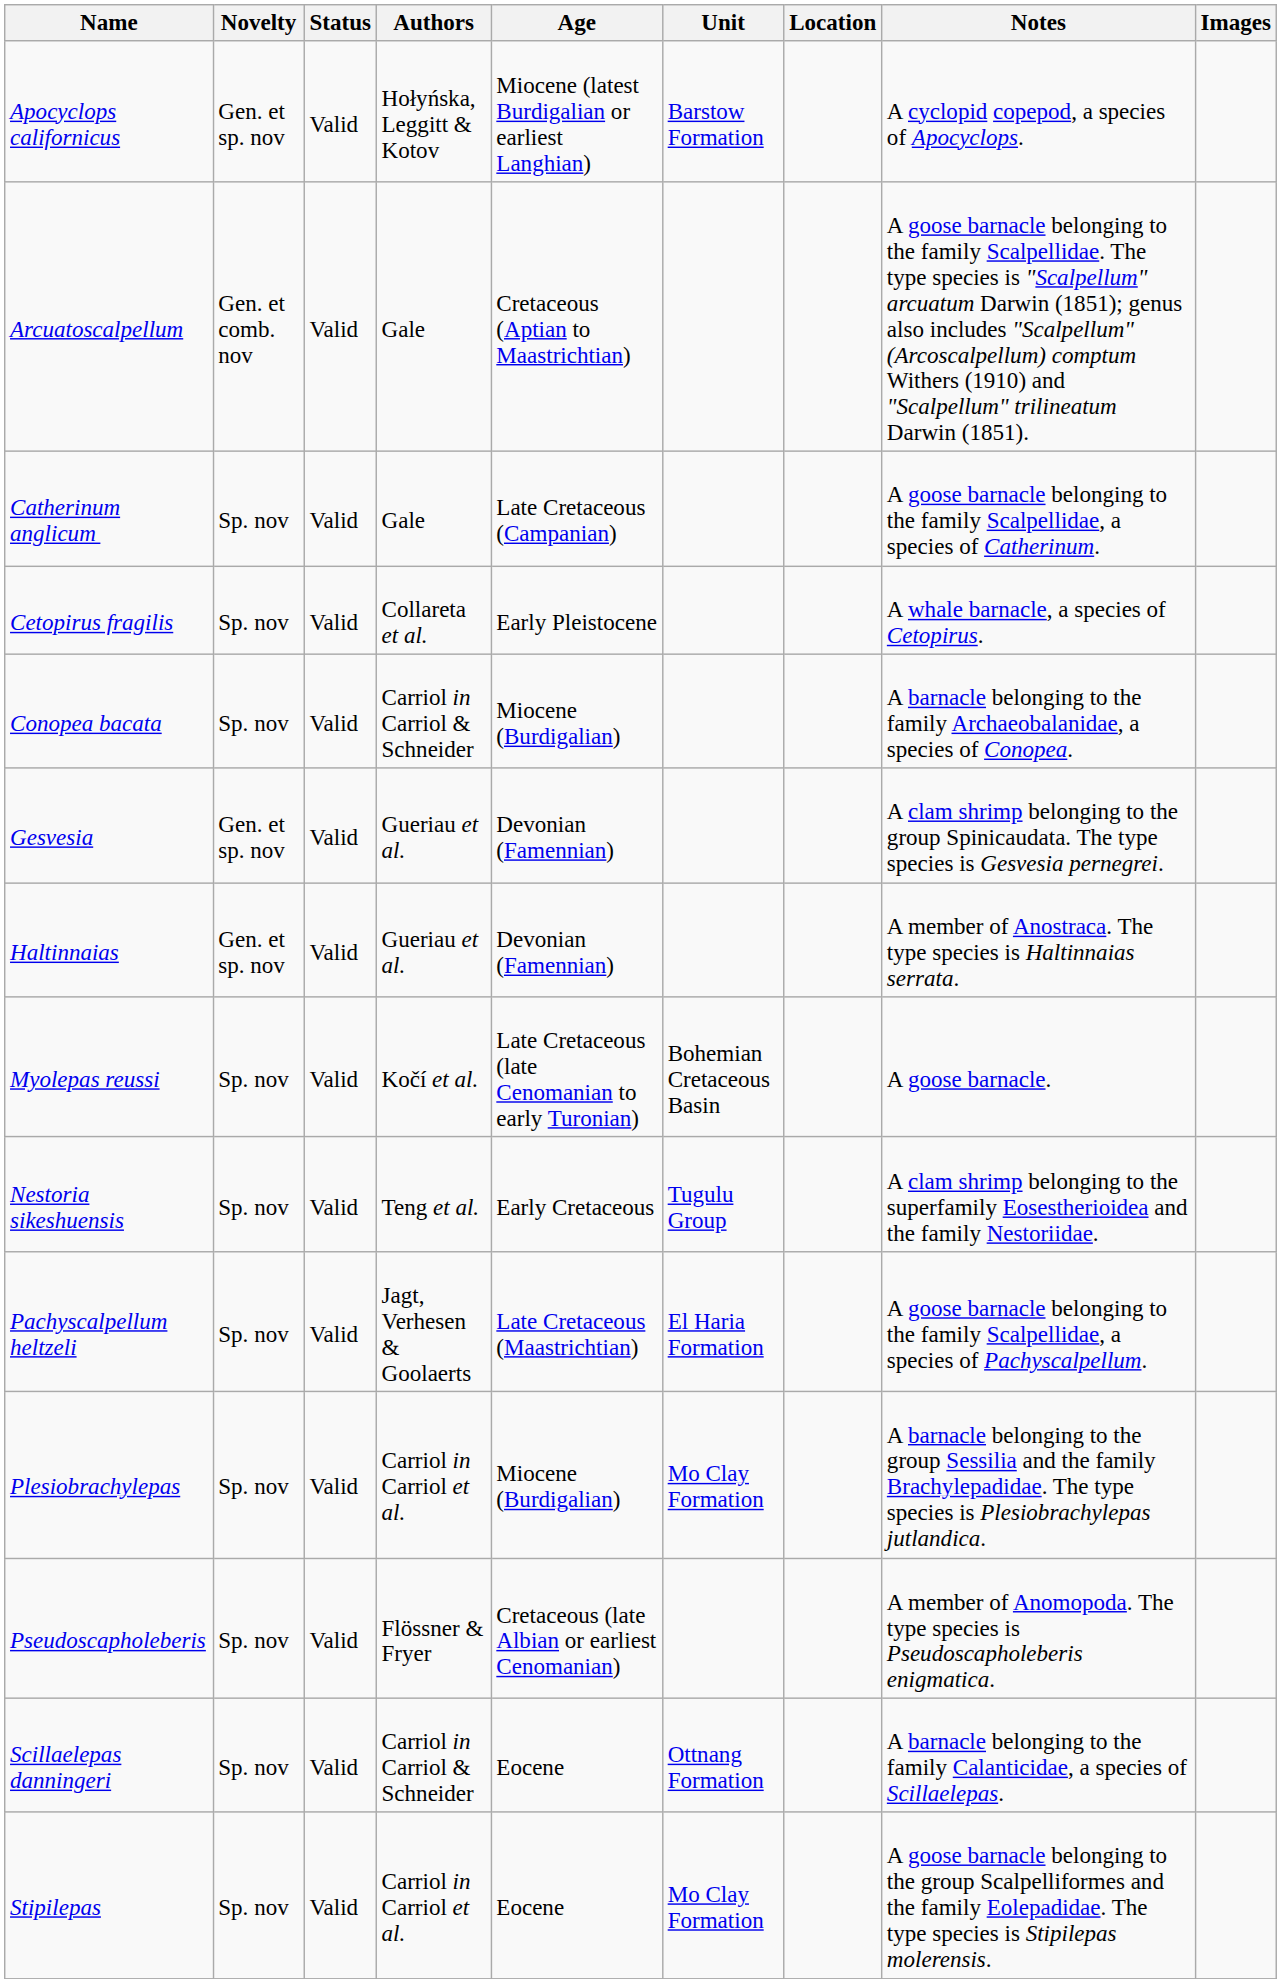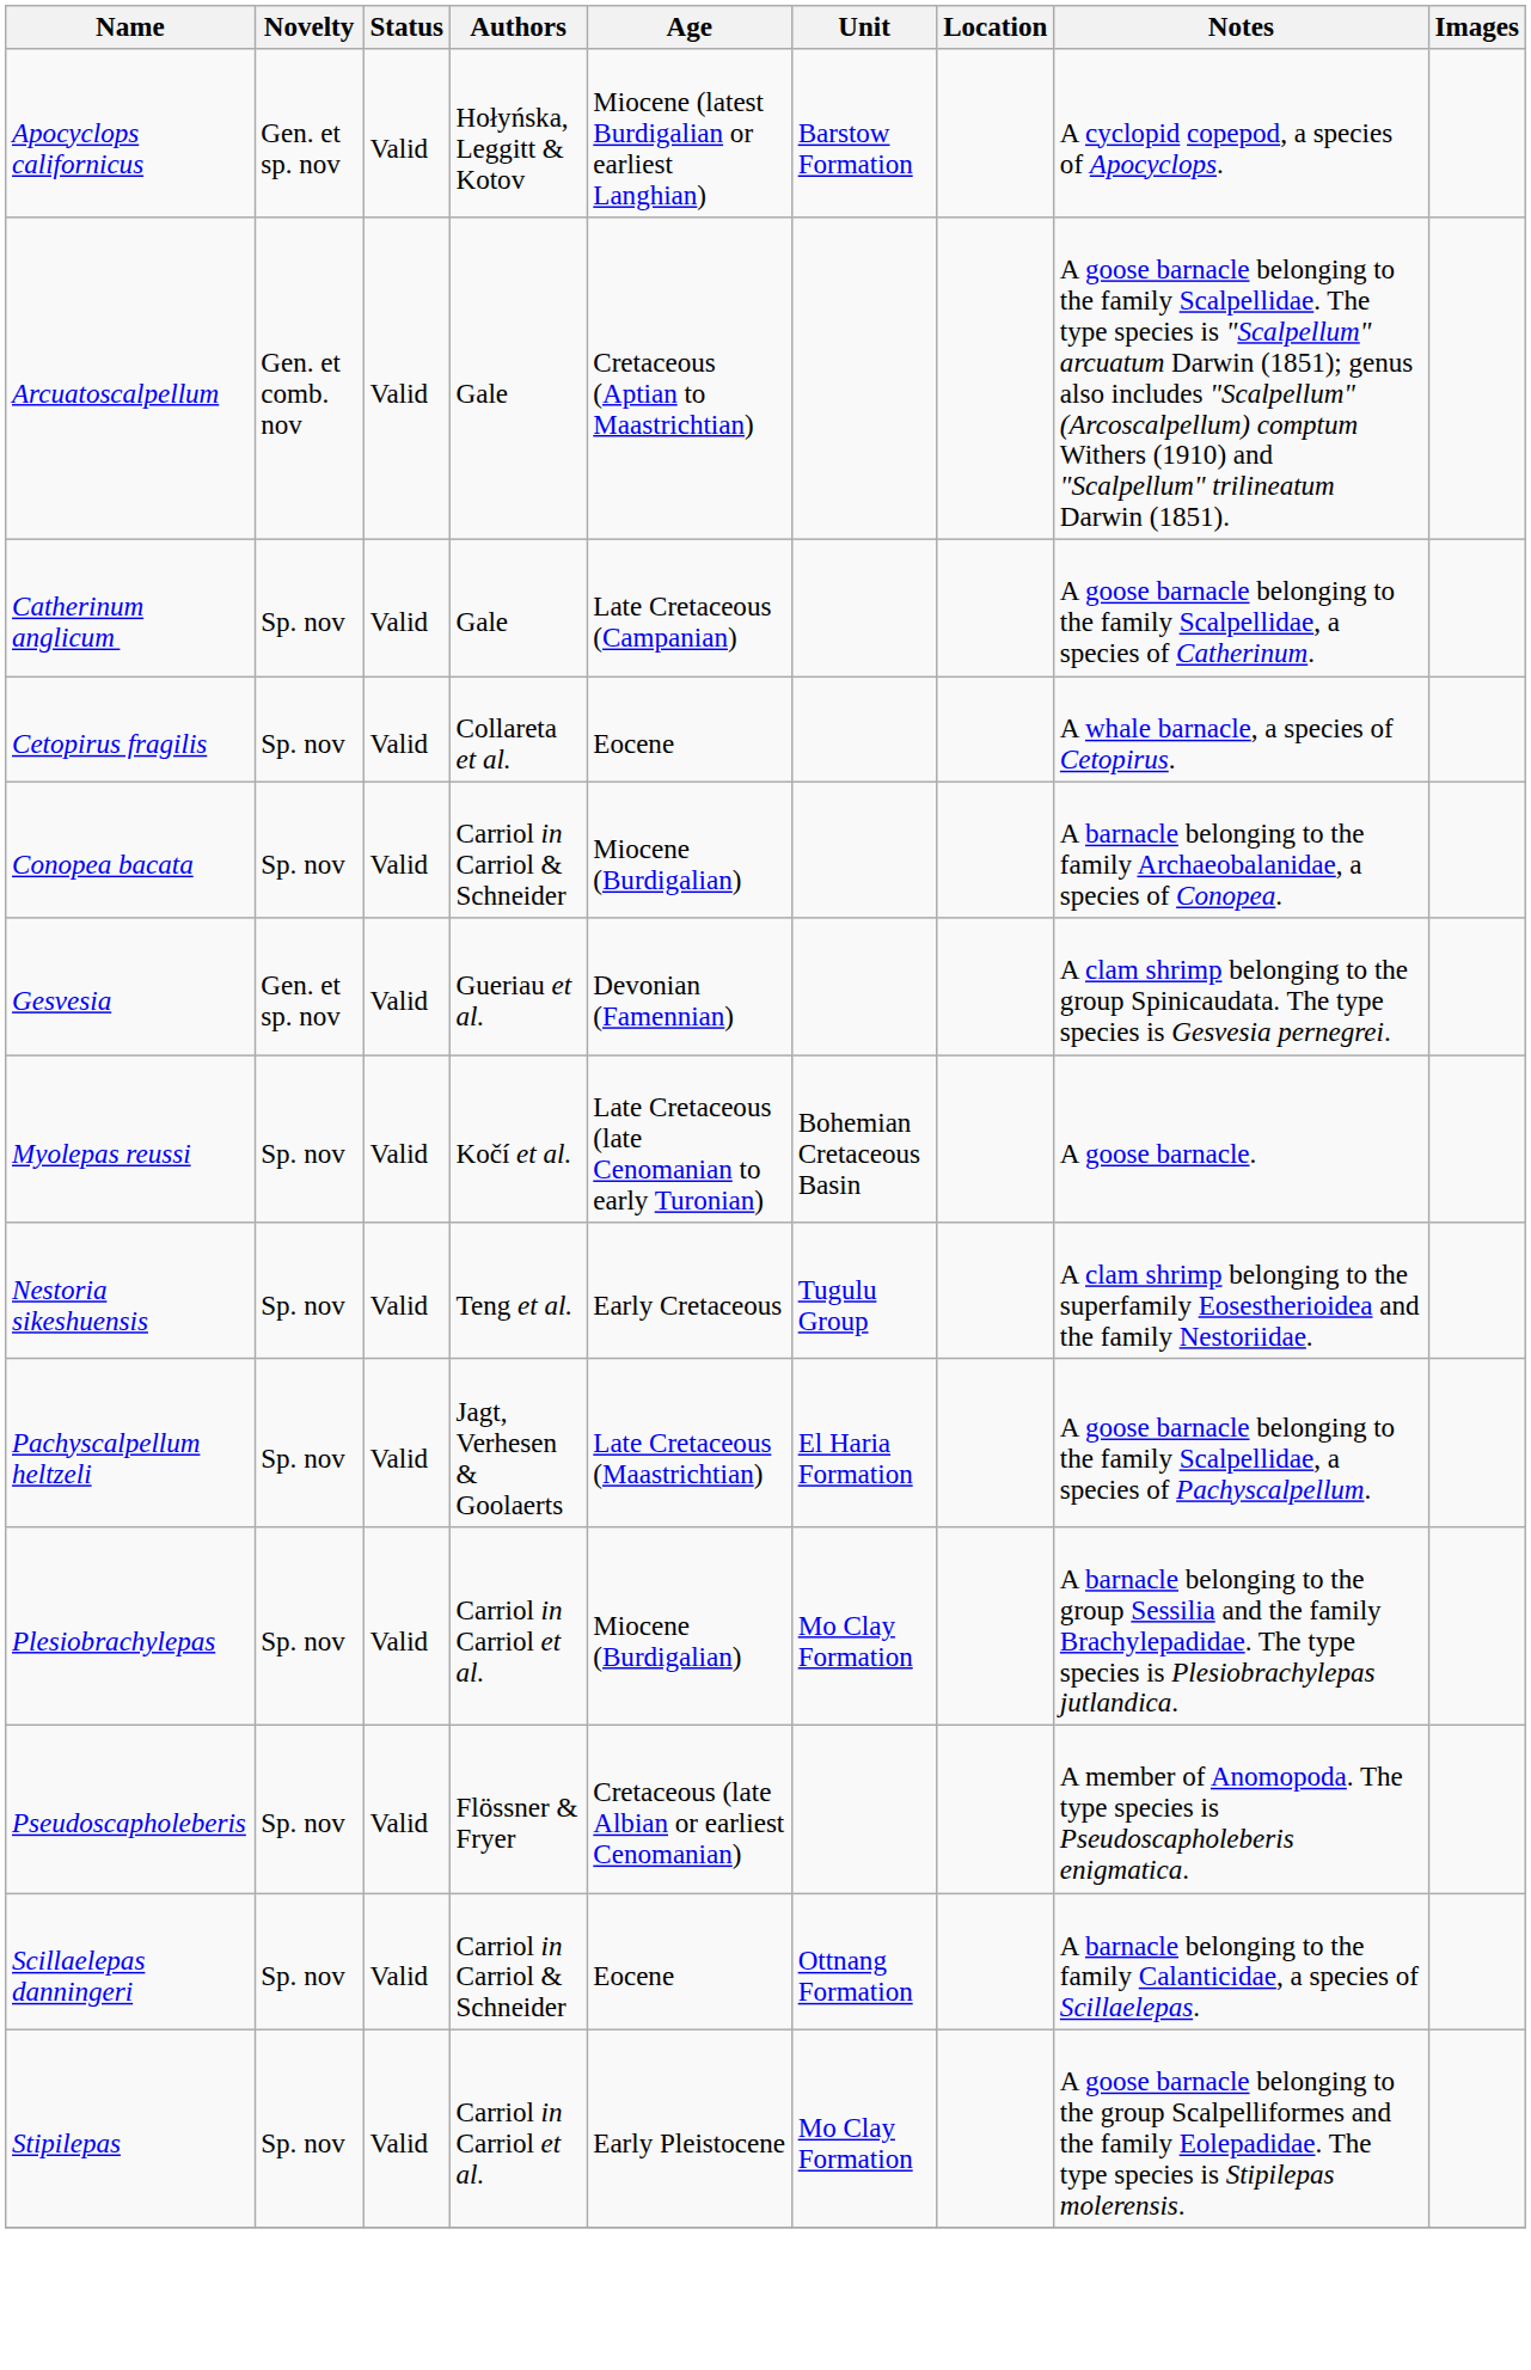Cetopirus fragilis | Age: Early Pleistocene -> Eocene
- row: Haltinnaias | Gen. et sp. nov | Valid | Gueriau et al. | Devonian (Famennian) | A member of Anostraca. The type species is Haltinnaias serrata.
Stipilepas | Age: Eocene -> Early Pleistocene
